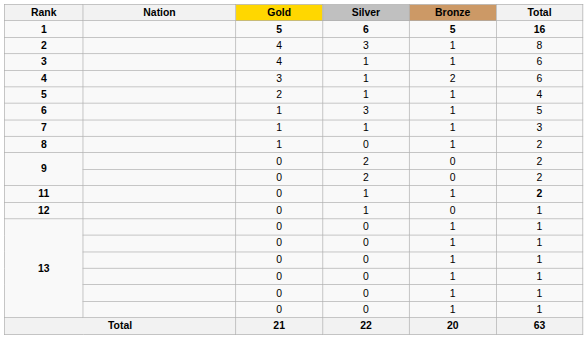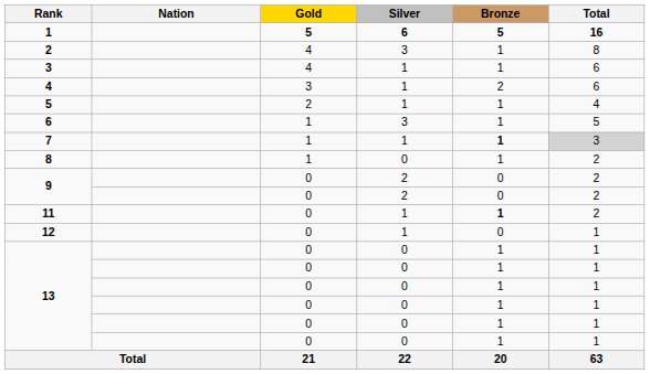7 | Bronze: normal -> bold
7 | Total: no background -> lightgrey background
11 | Bronze: normal -> bold
11 | Total: bold -> normal
